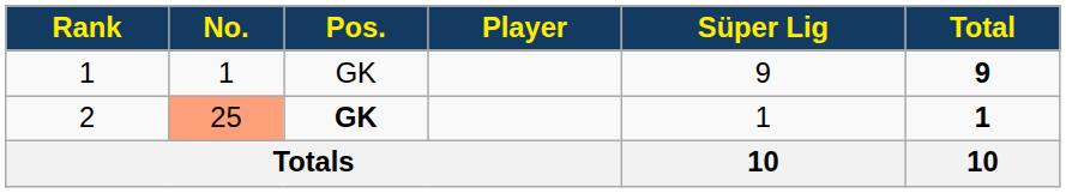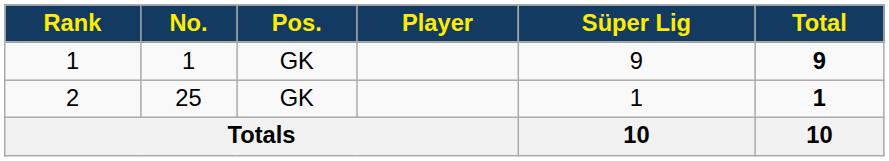2 | No.: lightsalmon background -> no background
2 | Pos.: bold -> normal
